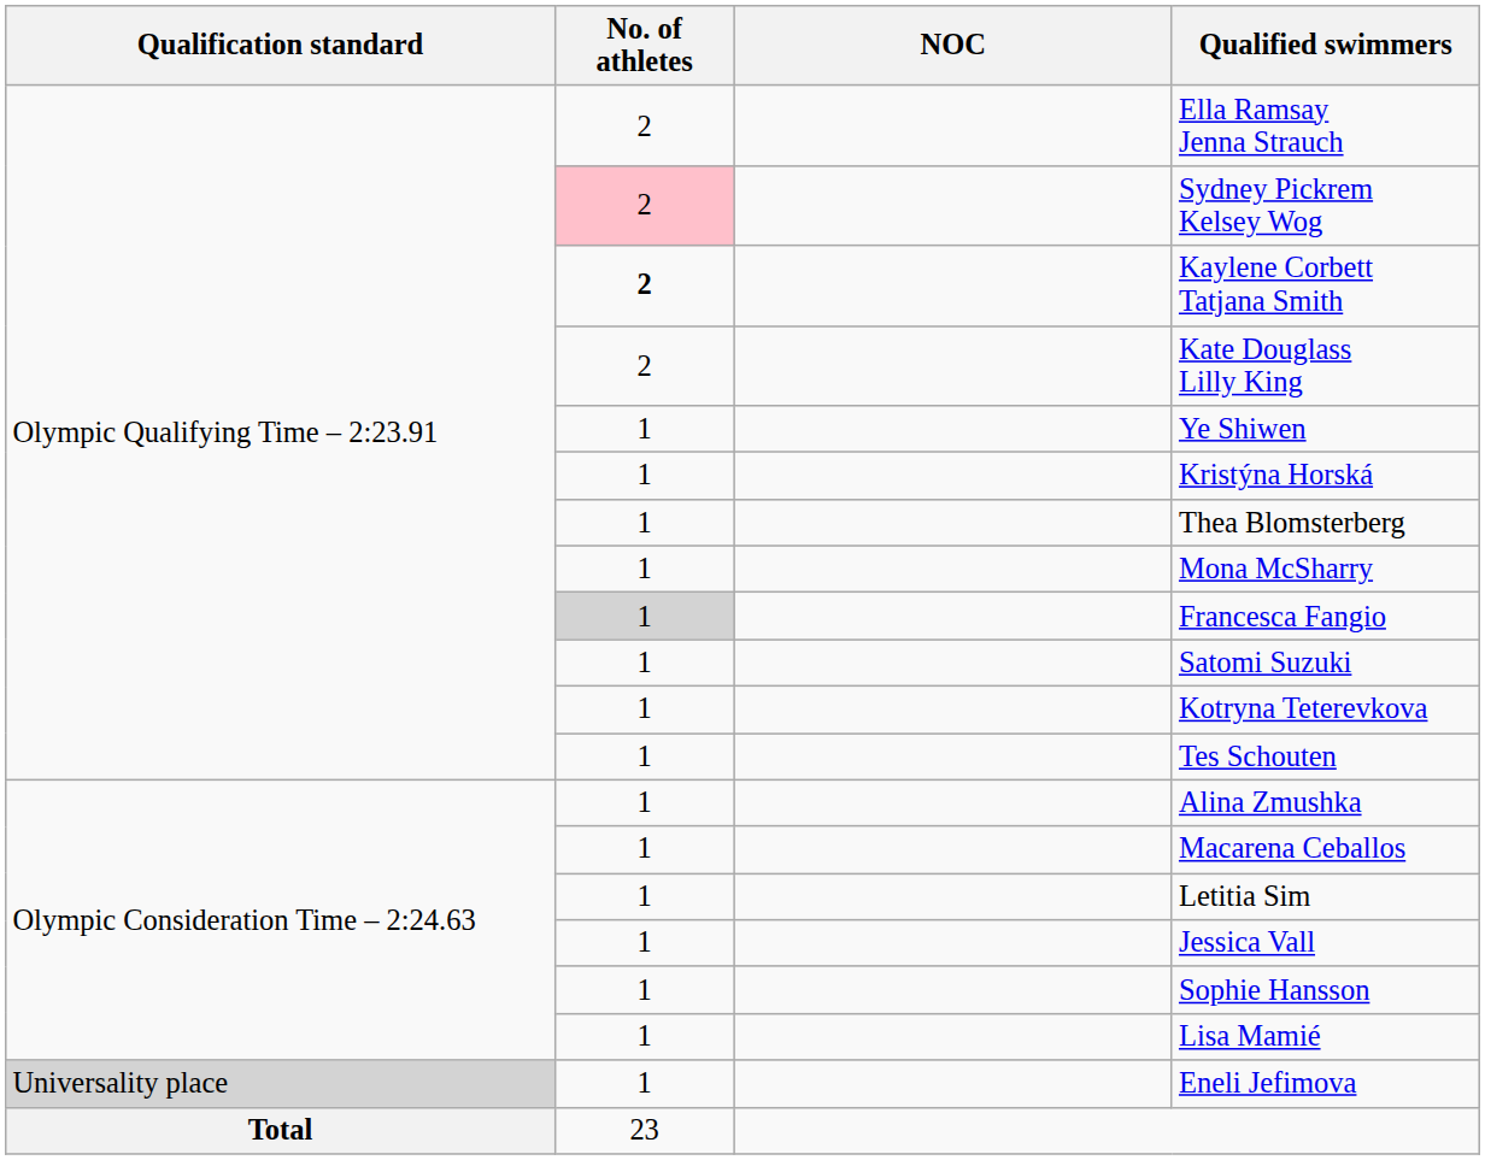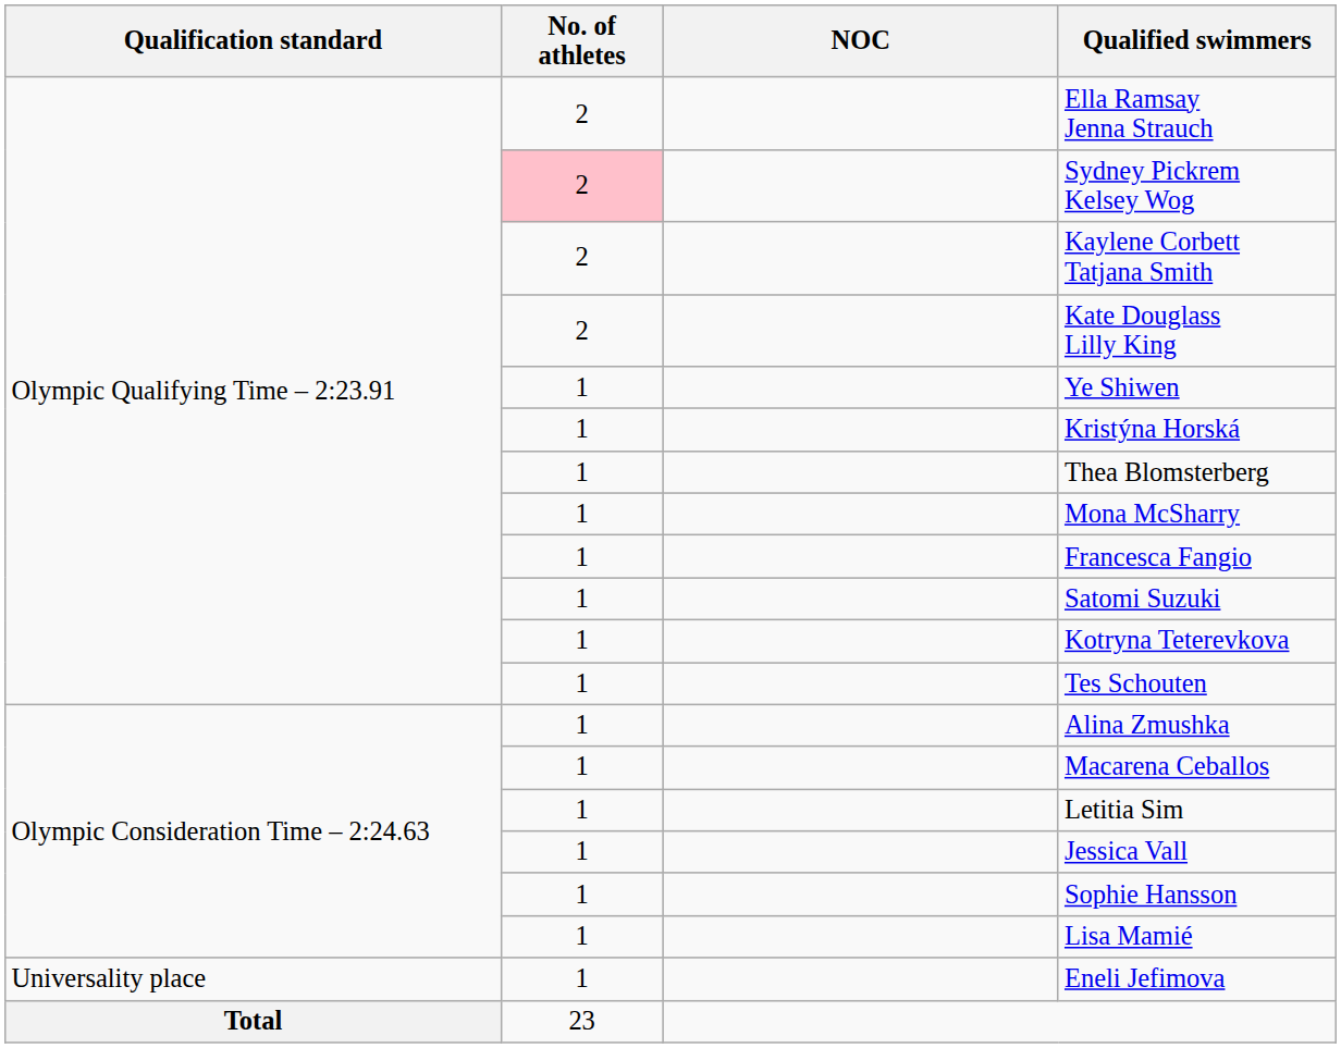Kaylene Corbett Tatjana Smith | No. of athletes: bold -> normal
Francesca Fangio | No. of athletes: lightgrey background -> no background
Eneli Jefimova | Qualification standard: lightgrey background -> no background
